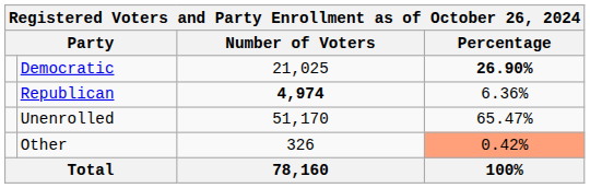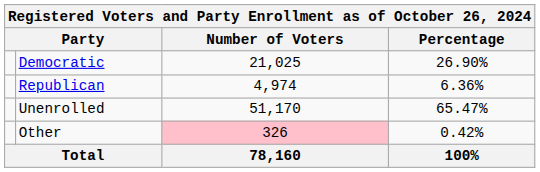Democratic | Percentage: bold -> normal
Republican | Number of Voters: bold -> normal
Other | Number of Voters: no background -> pink background
Other | Percentage: lightsalmon background -> no background
